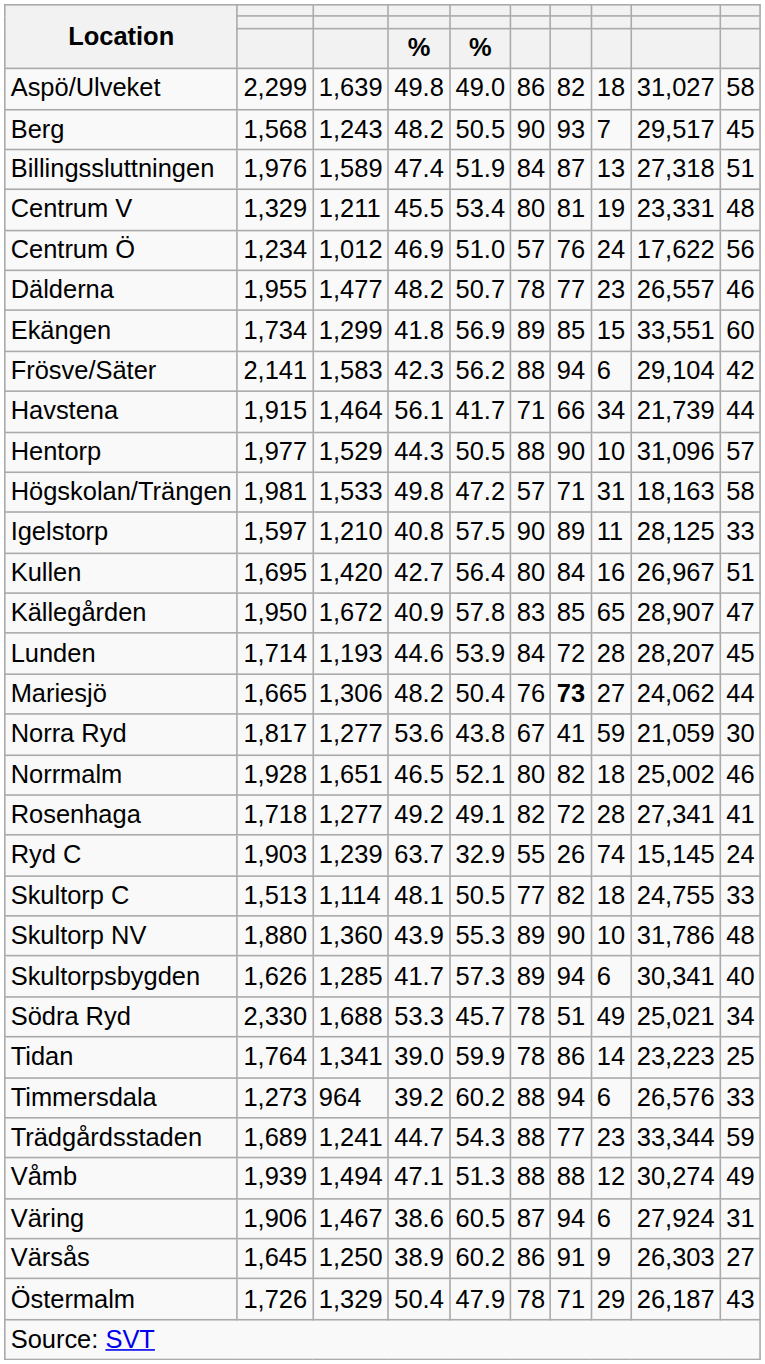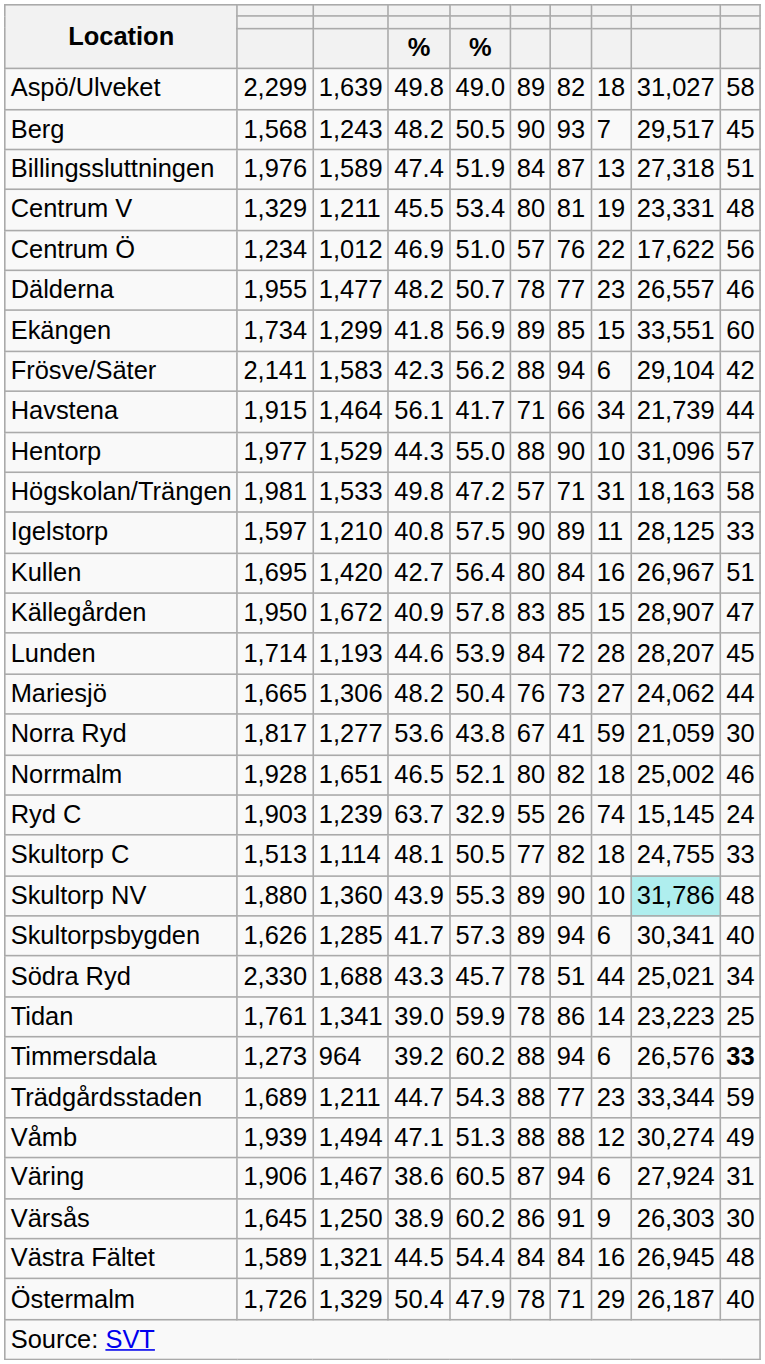Aspö/Ulveket | column 6: 86 -> 89
Centrum Ö | column 8: 24 -> 22
Hentorp | column 5: 50.5 -> 55.0
Källegården | column 8: 65 -> 15
Mariesjö | column 7: bold -> normal
- row: Rosenhaga | 1,718 | 1,277 | 49.2 | 49.1 | 82 | 72 | 28 | 27,341 | 41
Skultorp NV | column 9: no background -> paleturquoise background
Södra Ryd | column 4: 53.3 -> 43.3
Södra Ryd | column 8: 49 -> 44
Tidan | column 2: 1,764 -> 1,761
Timmersdala | column 10: normal -> bold
Trädgårdsstaden | column 3: 1,241 -> 1,211
Värsås | column 10: 27 -> 30
+ row: Västra Fältet | 1,589 | 1,321 | 44.5 | 54.4 | 84 | 84 | 16 | 26,945 | 48
Östermalm | column 10: 43 -> 40
